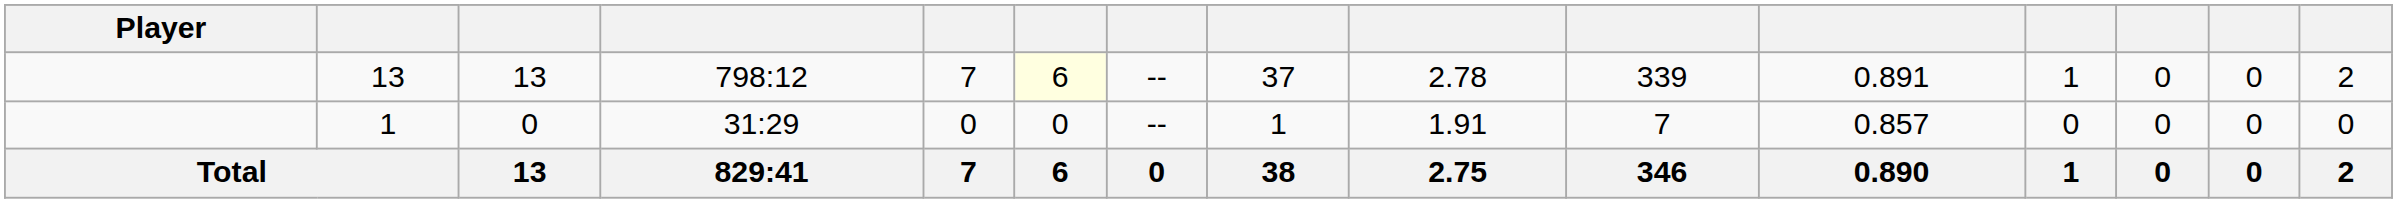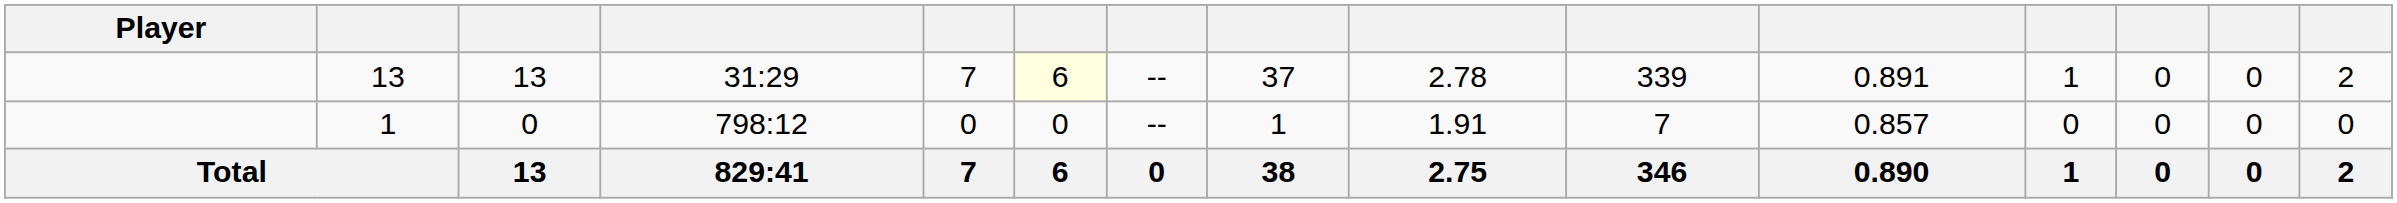row 2 | column 4: 798:12 -> 31:29
row 3 | column 4: 31:29 -> 798:12
